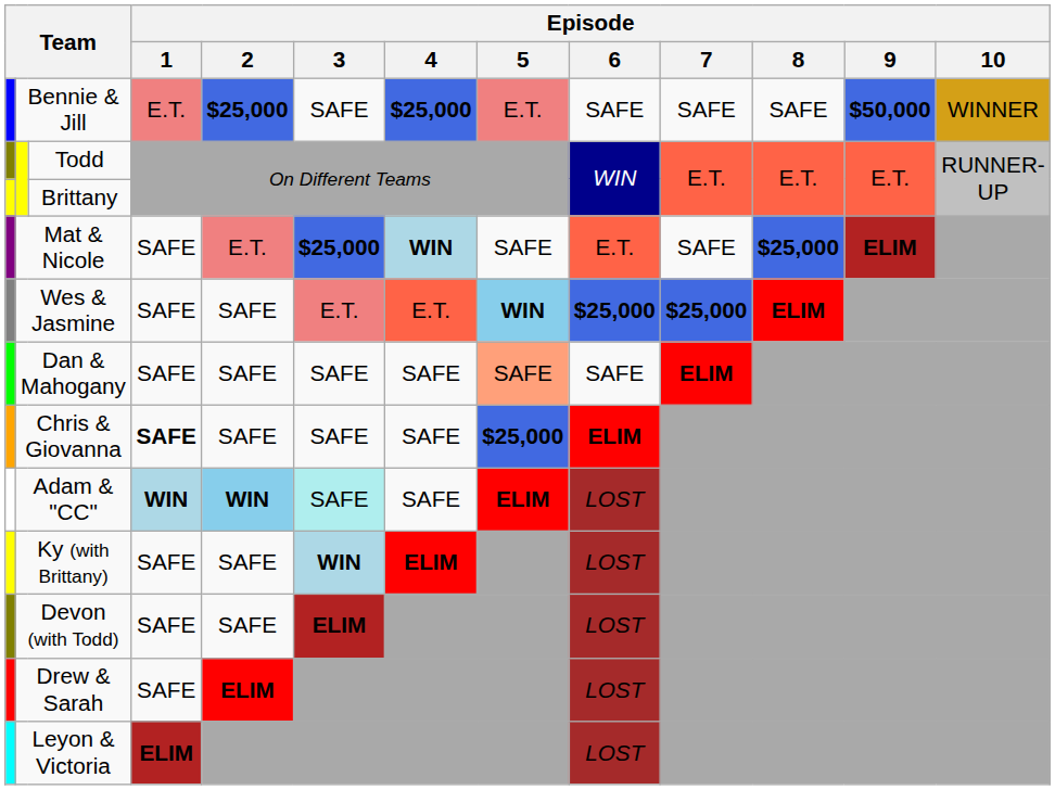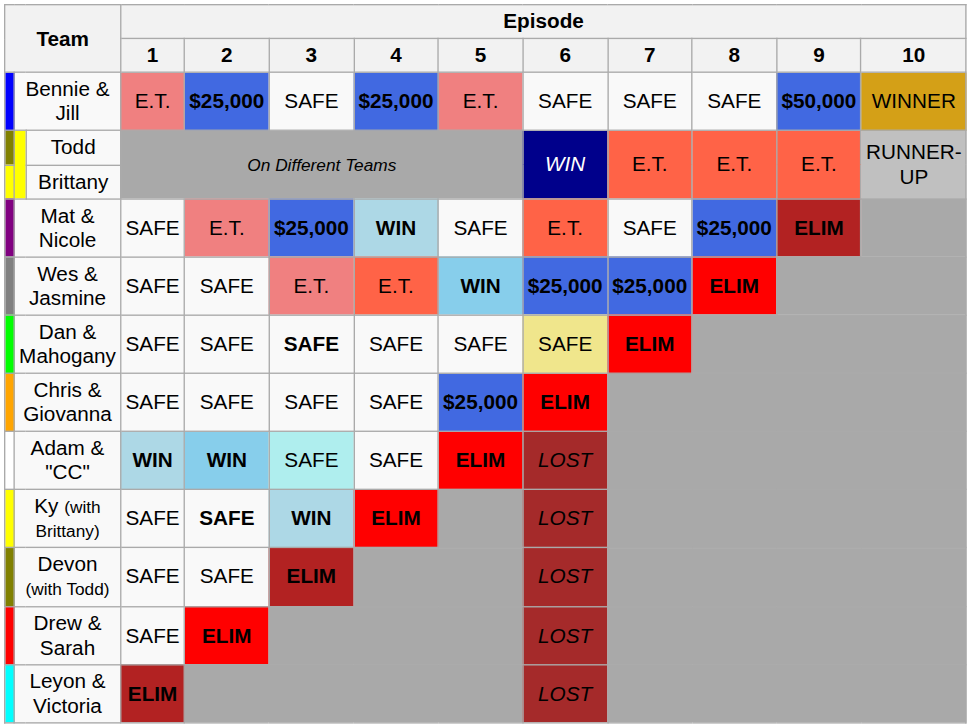Dan & Mahogany | Episode / 3: normal -> bold
Dan & Mahogany | Episode / 5: lightsalmon background -> no background
Dan & Mahogany | Episode / 6: no background -> khaki background
Chris & Giovanna | Episode / 1: bold -> normal
Ky (with Brittany) | Episode / 2: normal -> bold
